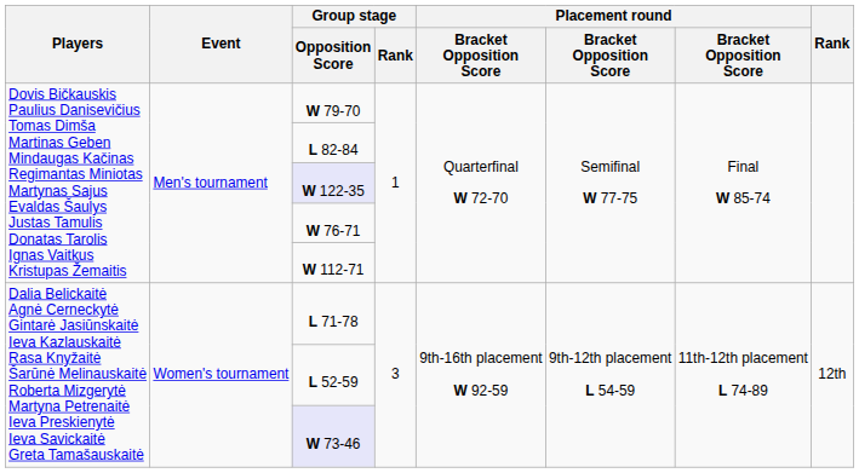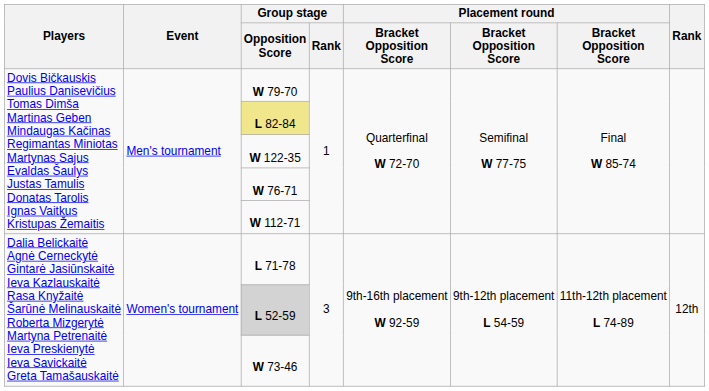L 82-84 | Group stage / Opposition Score: no background -> khaki background
W 122-35 | Group stage / Opposition Score: lavender background -> no background
L 52-59 | Group stage / Opposition Score: no background -> lightgrey background
W 73-46 | Group stage / Opposition Score: lavender background -> no background
